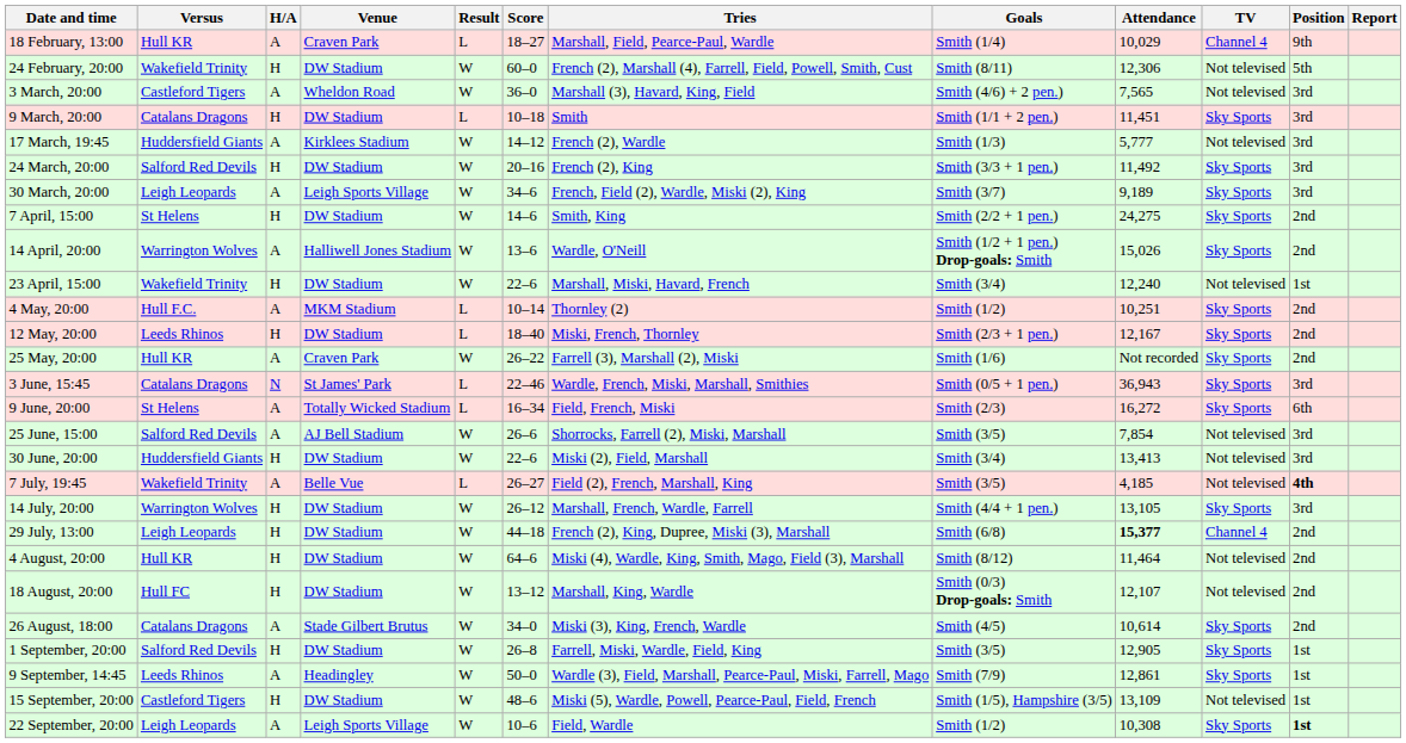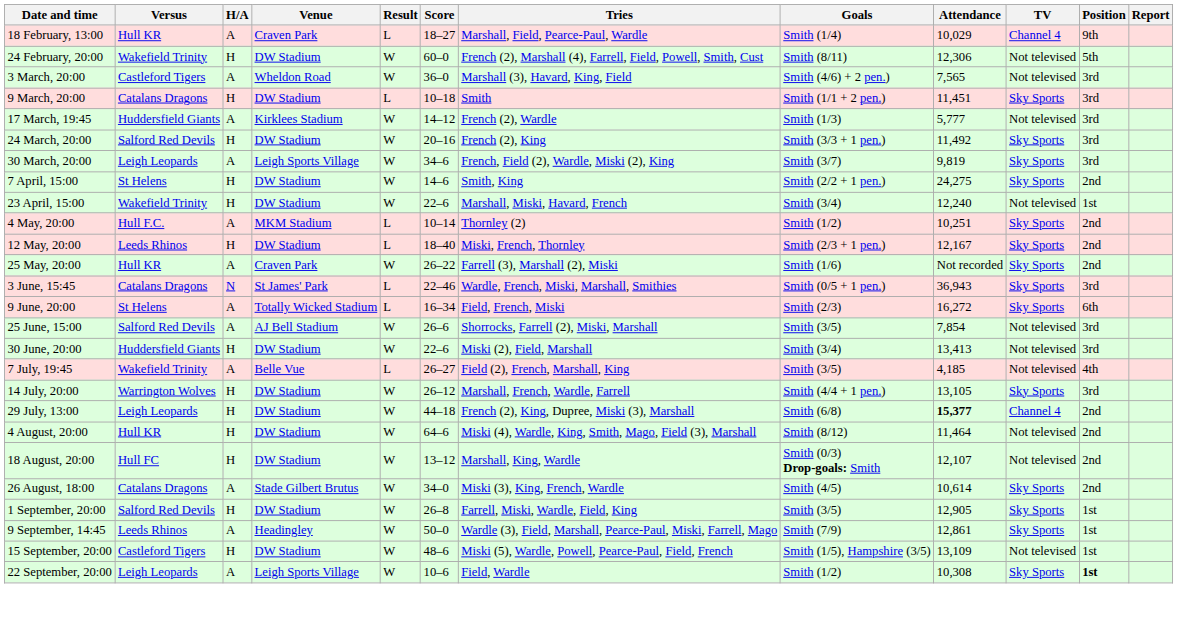30 March, 20:00 | Attendance: 9,189 -> 9,819
- row: 14 April, 20:00 | Warrington Wolves | A | Halliwell Jones Stadium | W | 13–6 | Wardle, O'Neill | Smith (1/2 + 1 pen.) Drop-goals: Smith | 15,026 | Sky Sports | 2nd
7 July, 19:45 | Position: bold -> normal
